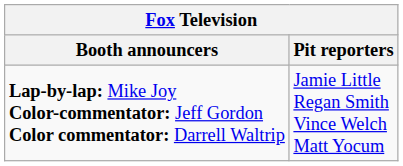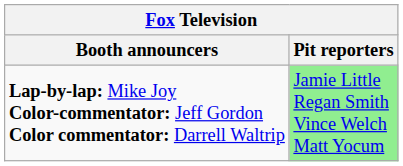row 3 | Pit reporters: no background -> lightgreen background
